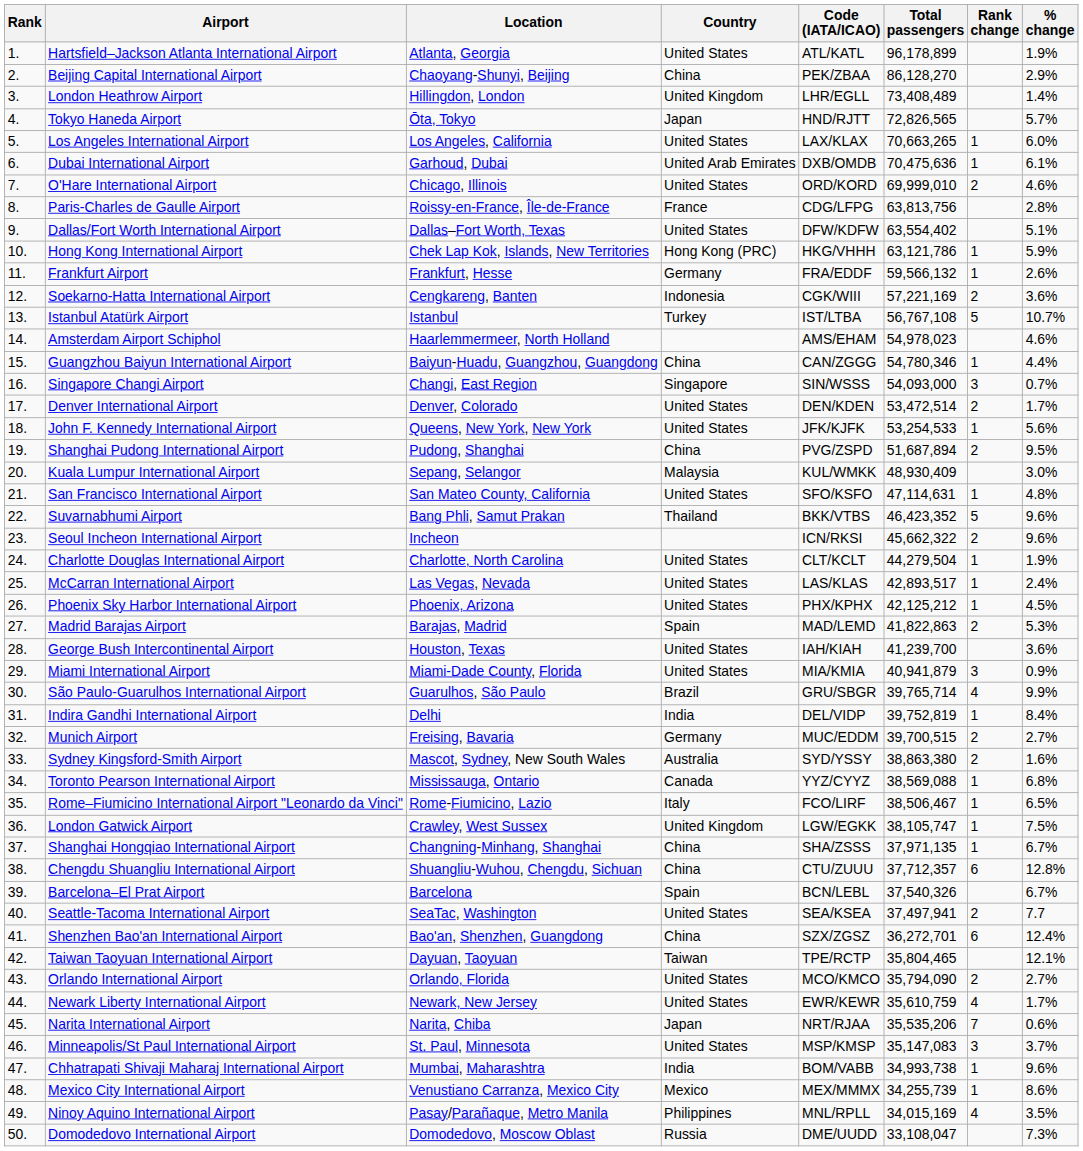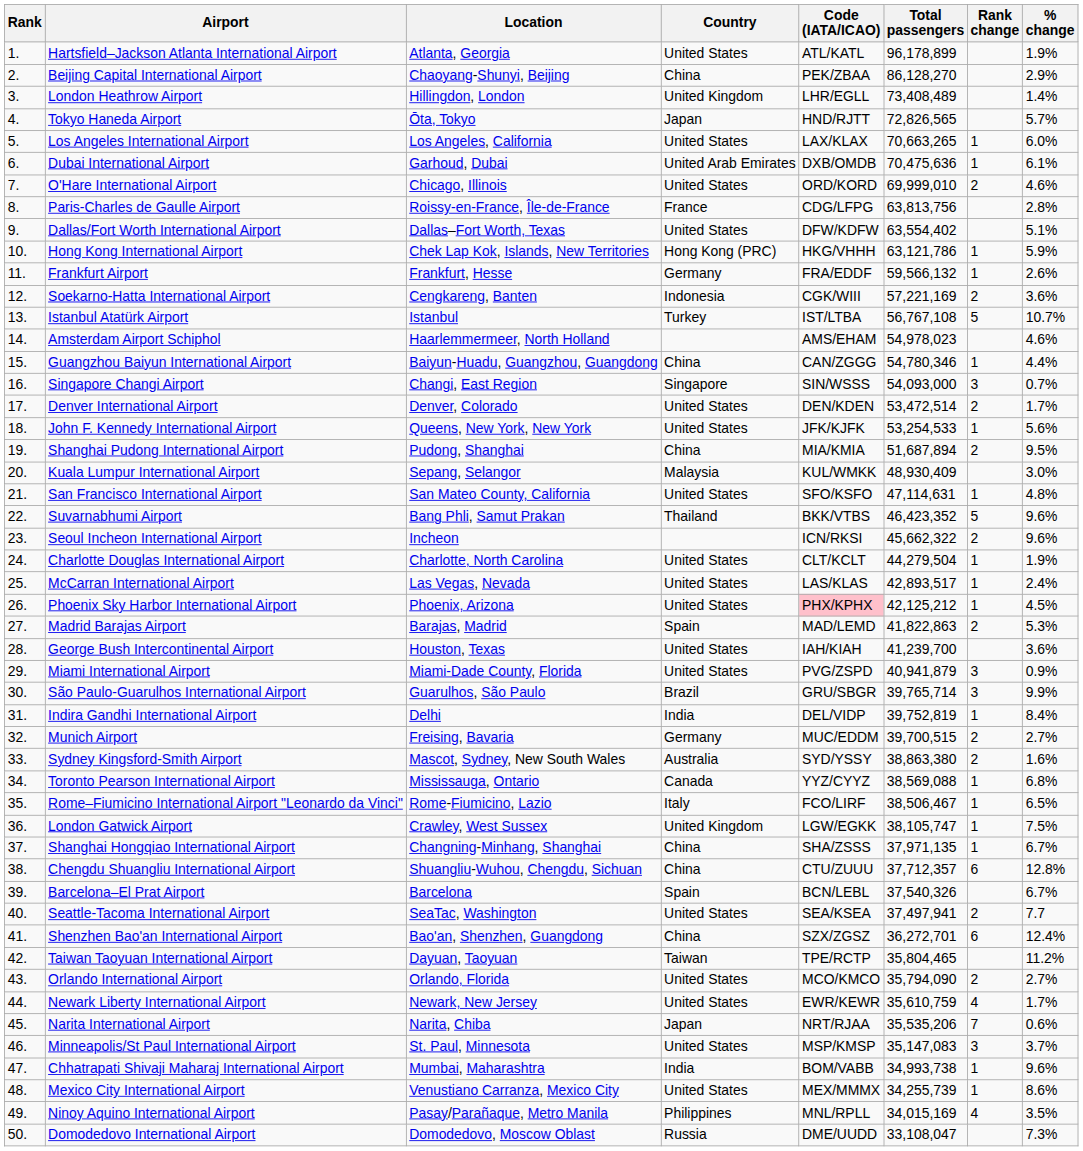Shanghai Pudong International Airport | Code (IATA/ICAO): PVG/ZSPD -> MIA/KMIA
Phoenix Sky Harbor International Airport | Code (IATA/ICAO): no background -> pink background
Miami International Airport | Code (IATA/ICAO): MIA/KMIA -> PVG/ZSPD
São Paulo-Guarulhos International Airport | Rank change: 4 -> 3
Taiwan Taoyuan International Airport | % change: 12.1% -> 11.2%
Mexico City International Airport | Country: Mexico -> United States
